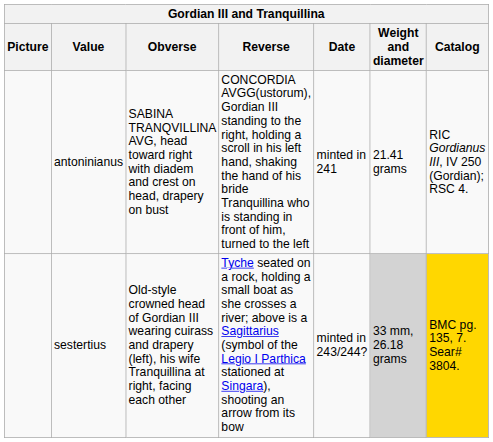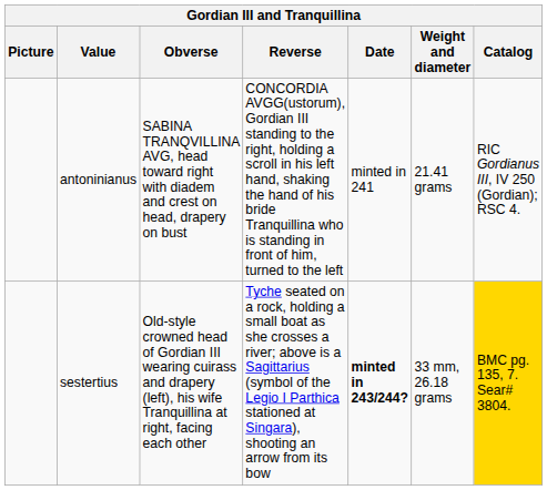sestertius | Date: normal -> bold
sestertius | Weight and diameter: lightgrey background -> no background
